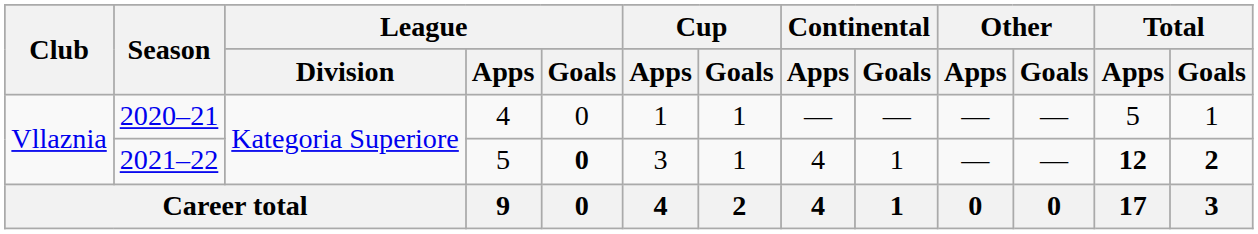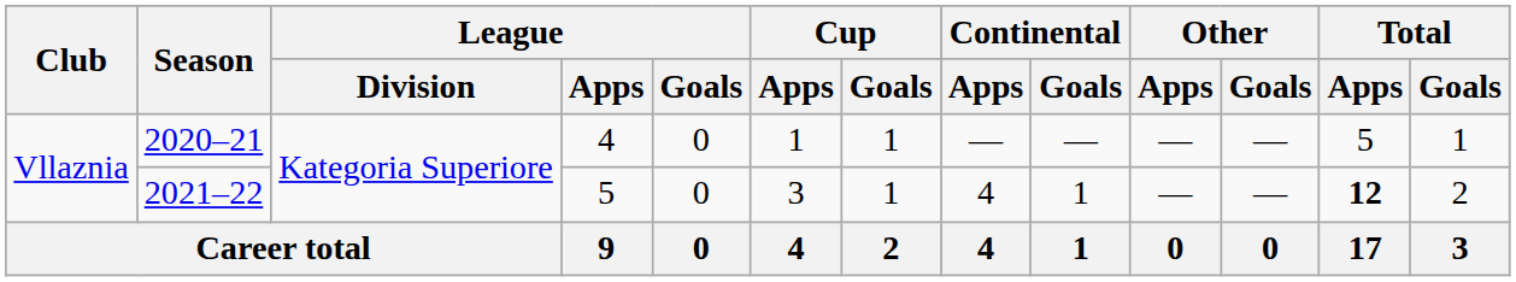2021–22 | League / Goals: bold -> normal
2021–22 | Total / Goals: bold -> normal
